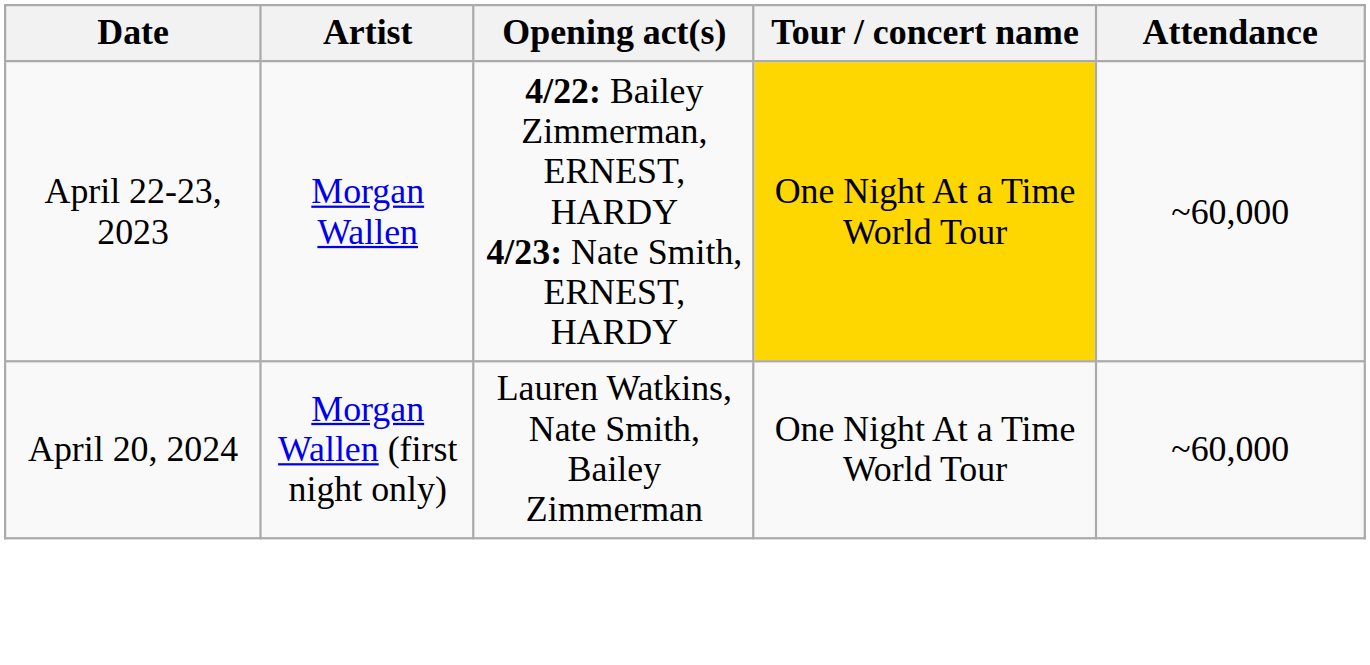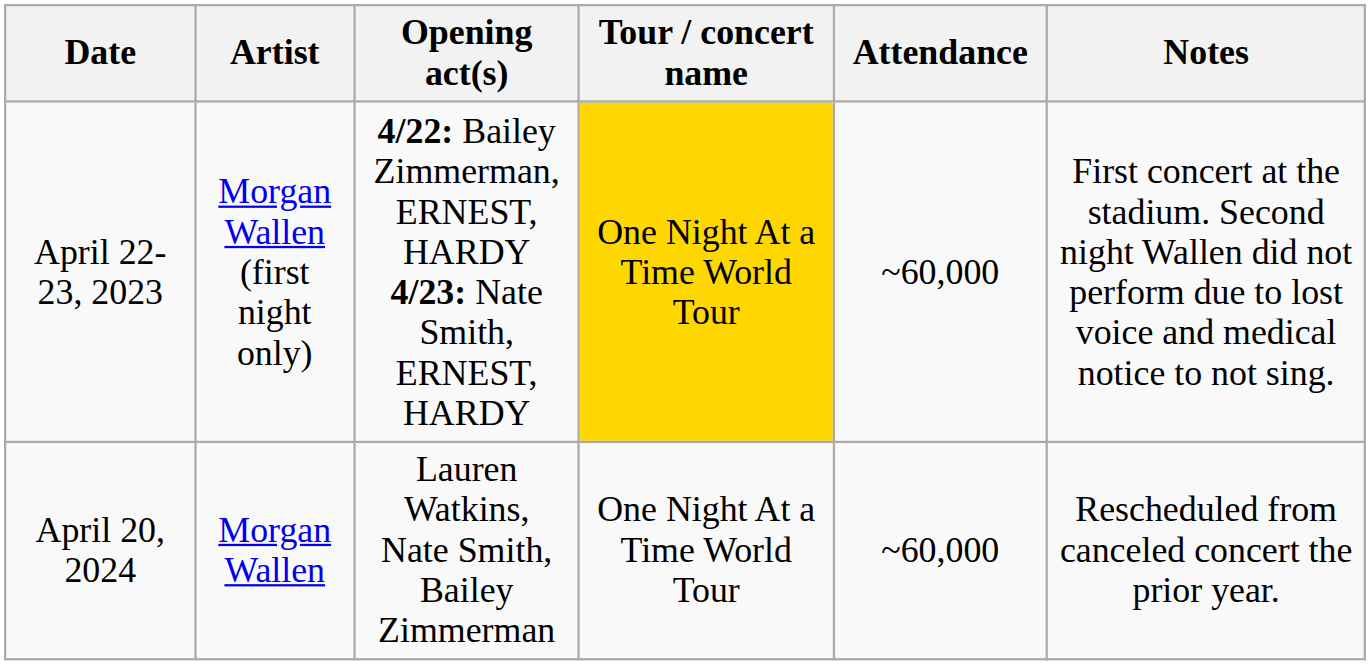+ column: Notes | First concert at the stadium. Second night Wallen did not perform due to lost voice and medical notice to not sing. | Rescheduled from canceled concert the prior year.
April 22-23, 2023 | Artist: Morgan Wallen -> Morgan Wallen (first night only)
April 20, 2024 | Artist: Morgan Wallen (first night only) -> Morgan Wallen
